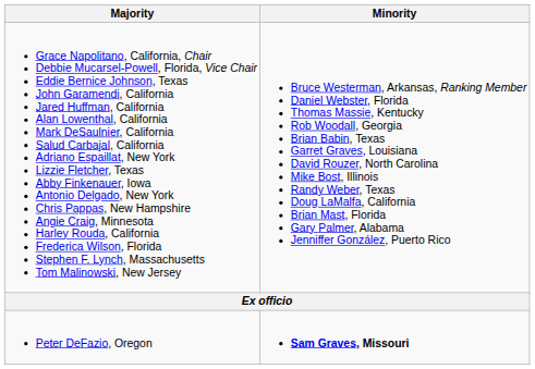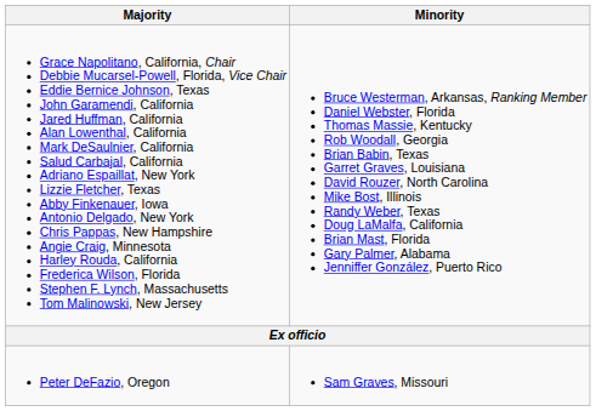Peter DeFazio, Oregon | Minority: bold -> normal
